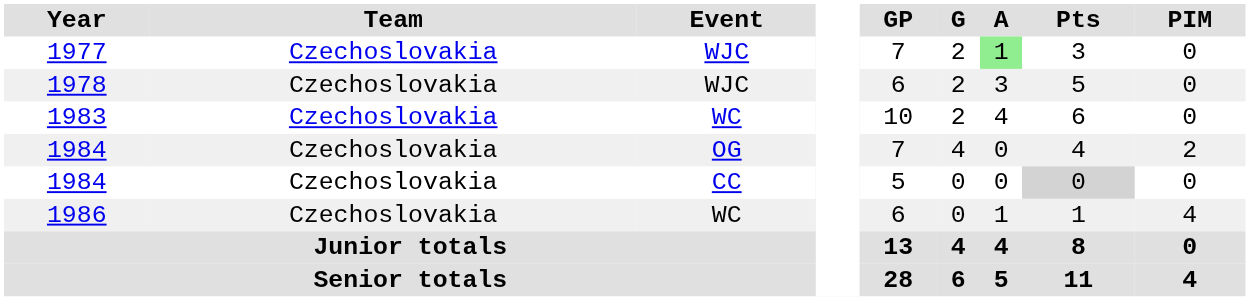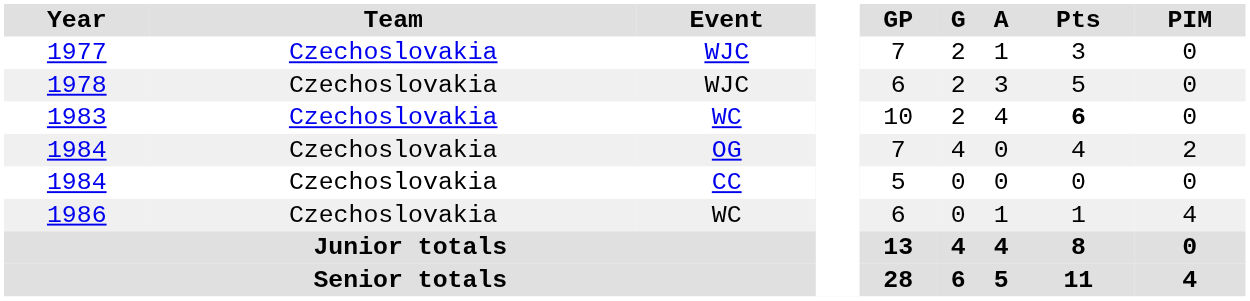1977 | A: lightgreen background -> no background
1983 | Pts: normal -> bold
1984 / CC | Pts: lightgrey background -> no background
